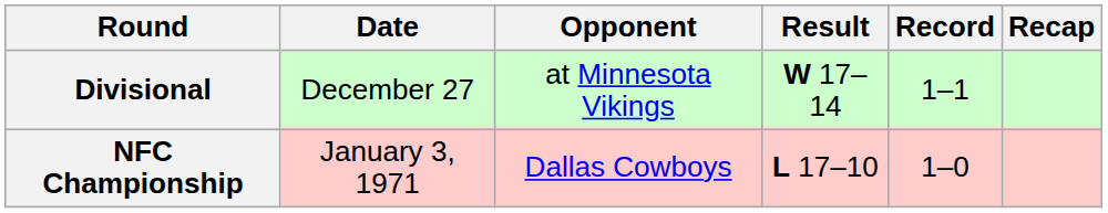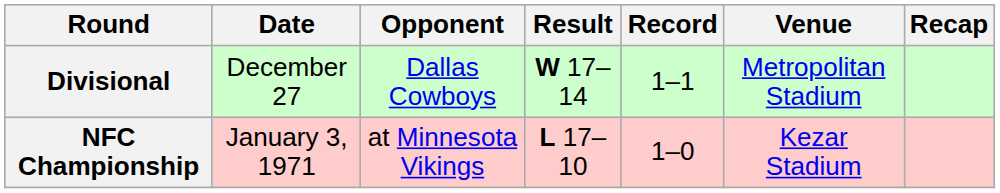+ column: Venue | Metropolitan Stadium | Kezar Stadium
Divisional | Opponent: at Minnesota Vikings -> Dallas Cowboys
NFC Championship | Opponent: Dallas Cowboys -> at Minnesota Vikings
